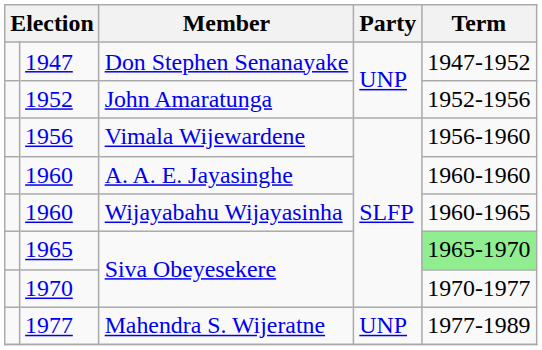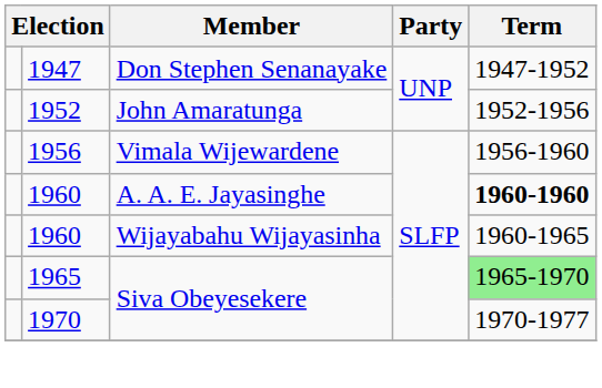1960 / A. A. E. Jayasinghe | Term: normal -> bold
- row: 1977 | Mahendra S. Wijeratne | UNP | 1977-1989
